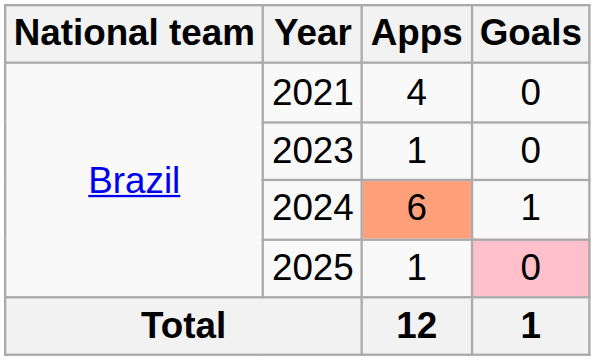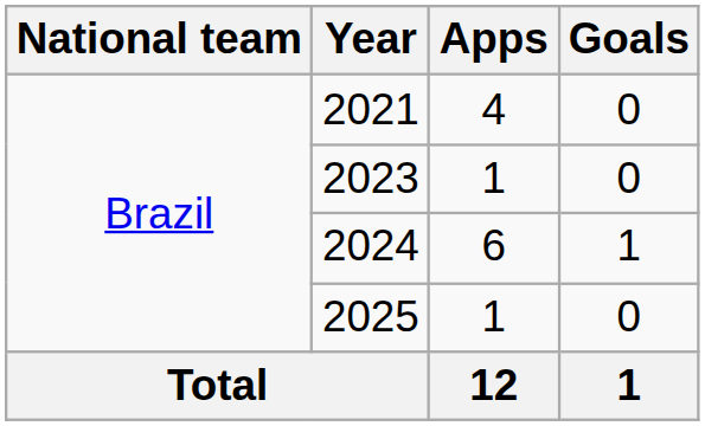2024 | Apps: lightsalmon background -> no background
2025 | Goals: pink background -> no background
